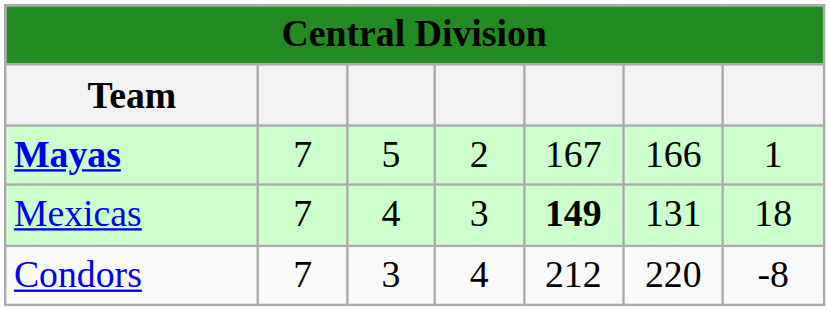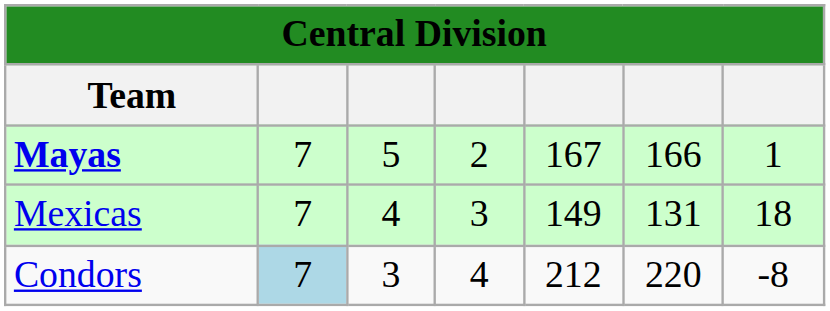Mexicas | column 5: bold -> normal
Condors | column 2: no background -> lightblue background
